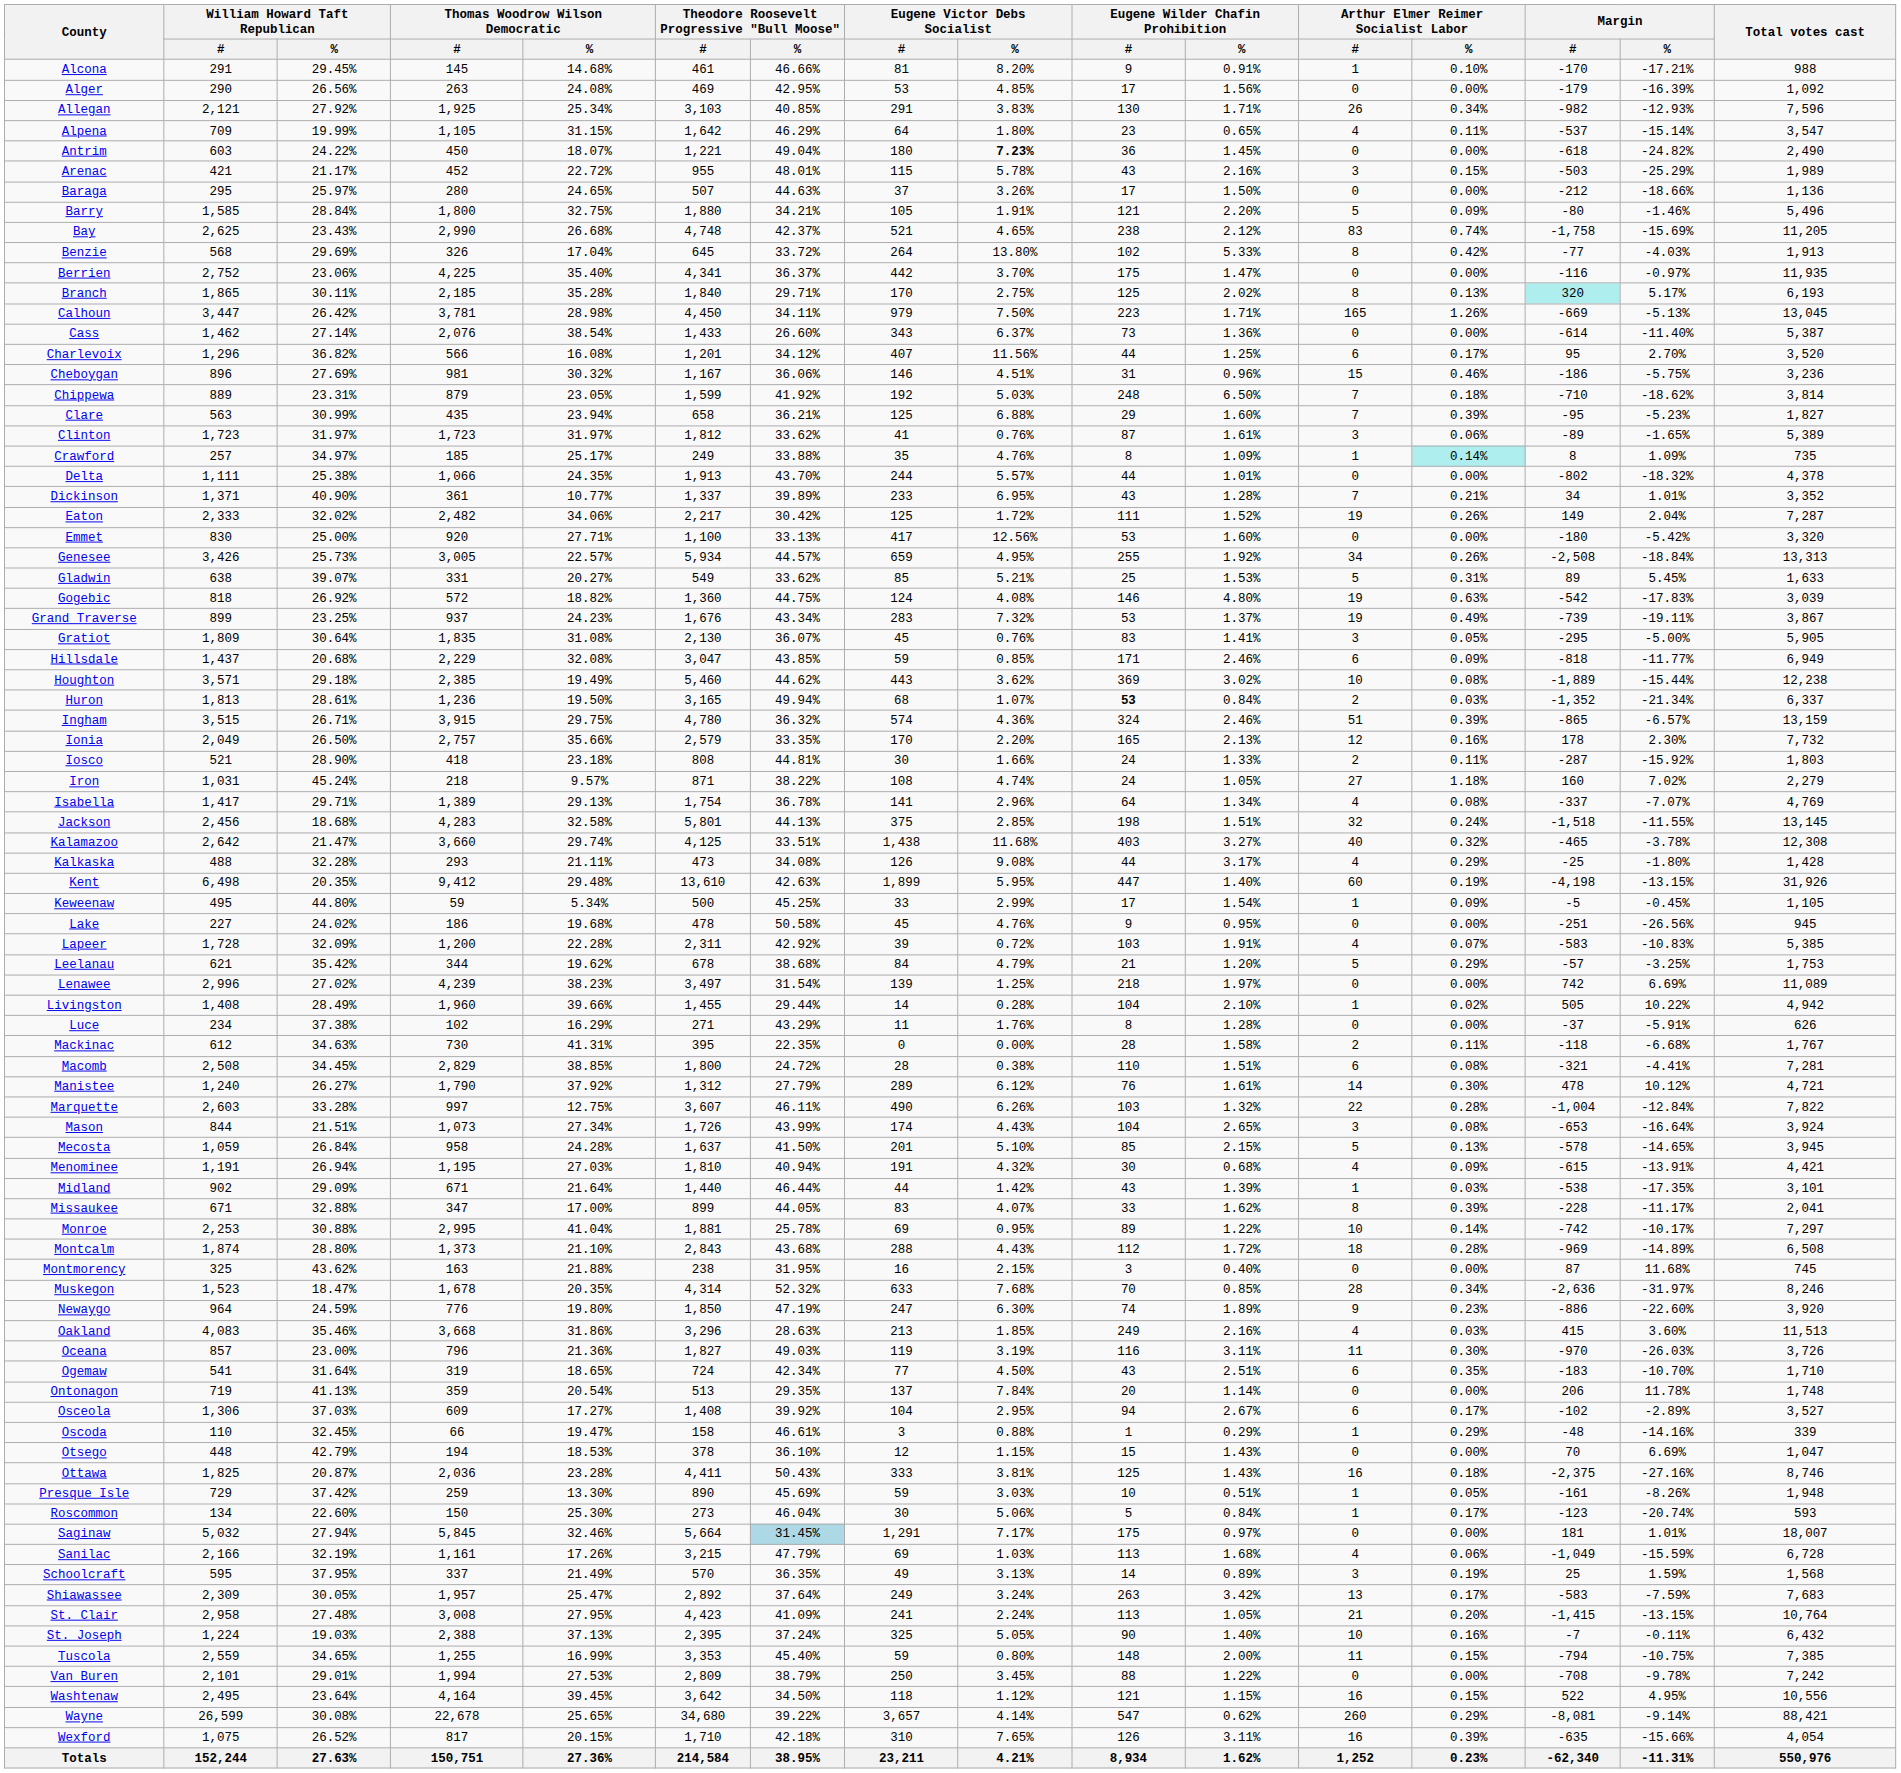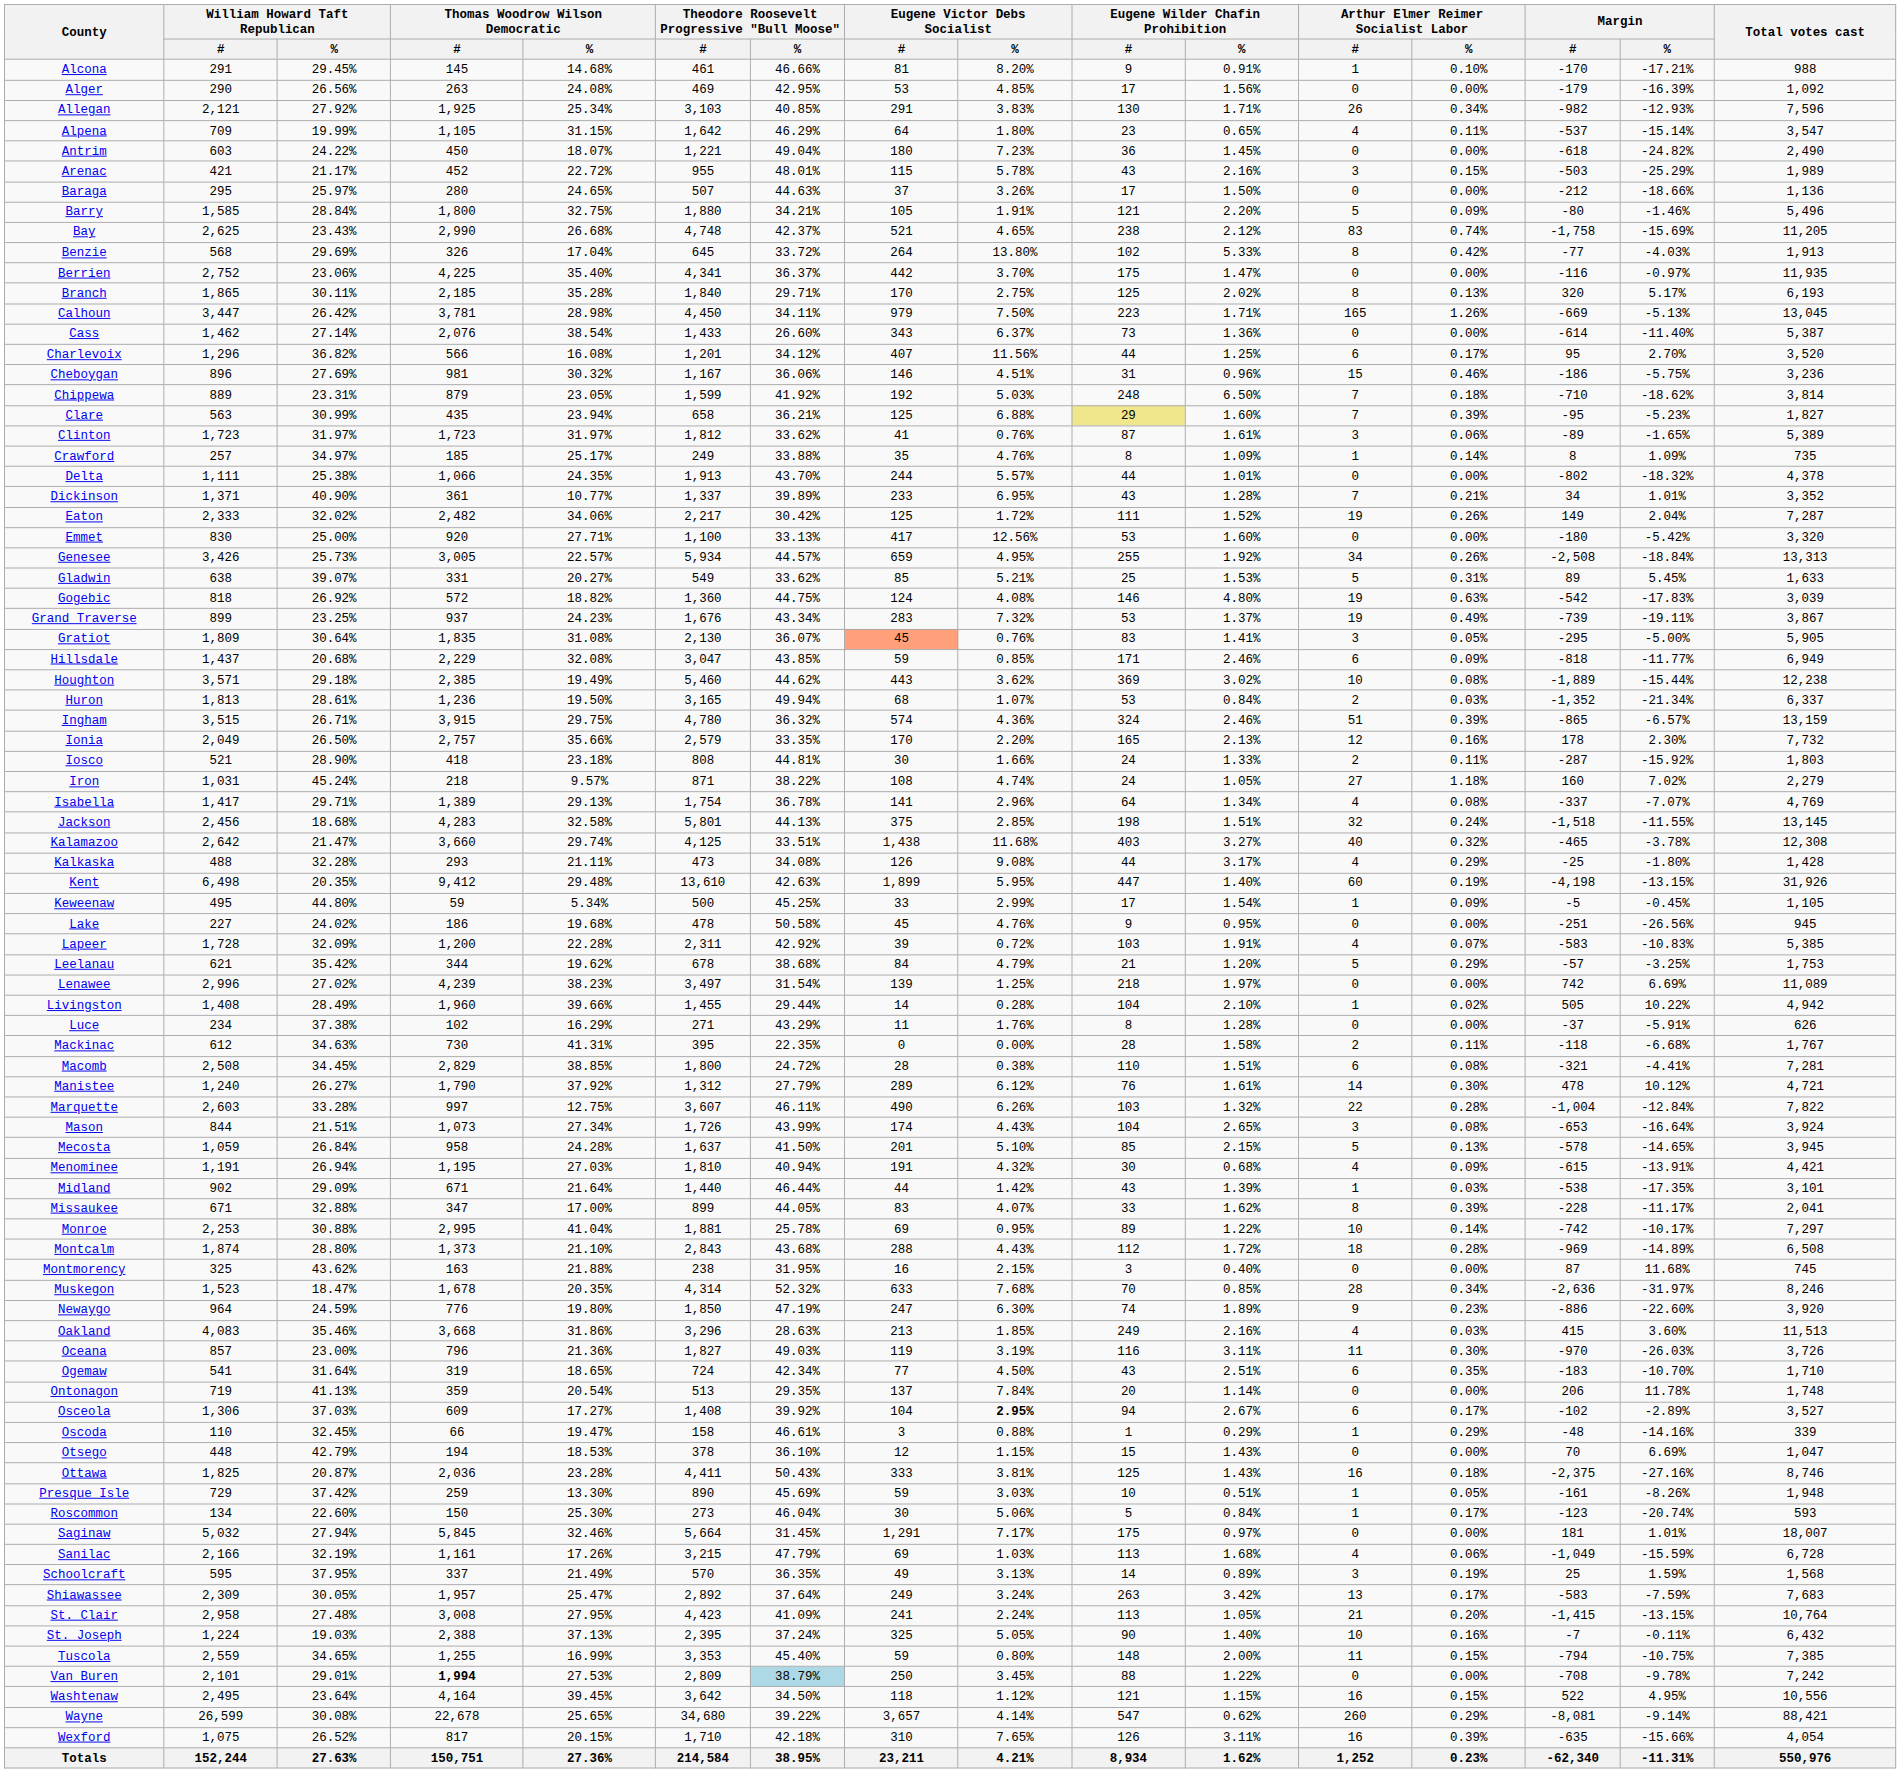Antrim | Eugene Victor Debs Socialist / %: bold -> normal
Branch | Margin / #: paleturquoise background -> no background
Clare | Eugene Wilder Chafin Prohibition / #: no background -> khaki background
Crawford | Arthur Elmer Reimer Socialist Labor / %: paleturquoise background -> no background
Gratiot | Eugene Victor Debs Socialist / #: no background -> lightsalmon background
Huron | Eugene Wilder Chafin Prohibition / #: bold -> normal
Osceola | Eugene Victor Debs Socialist / %: normal -> bold
Saginaw | Theodore Roosevelt Progressive "Bull Moose" / %: lightblue background -> no background
Van Buren | Thomas Woodrow Wilson Democratic / #: normal -> bold
Van Buren | Theodore Roosevelt Progressive "Bull Moose" / %: no background -> lightblue background
